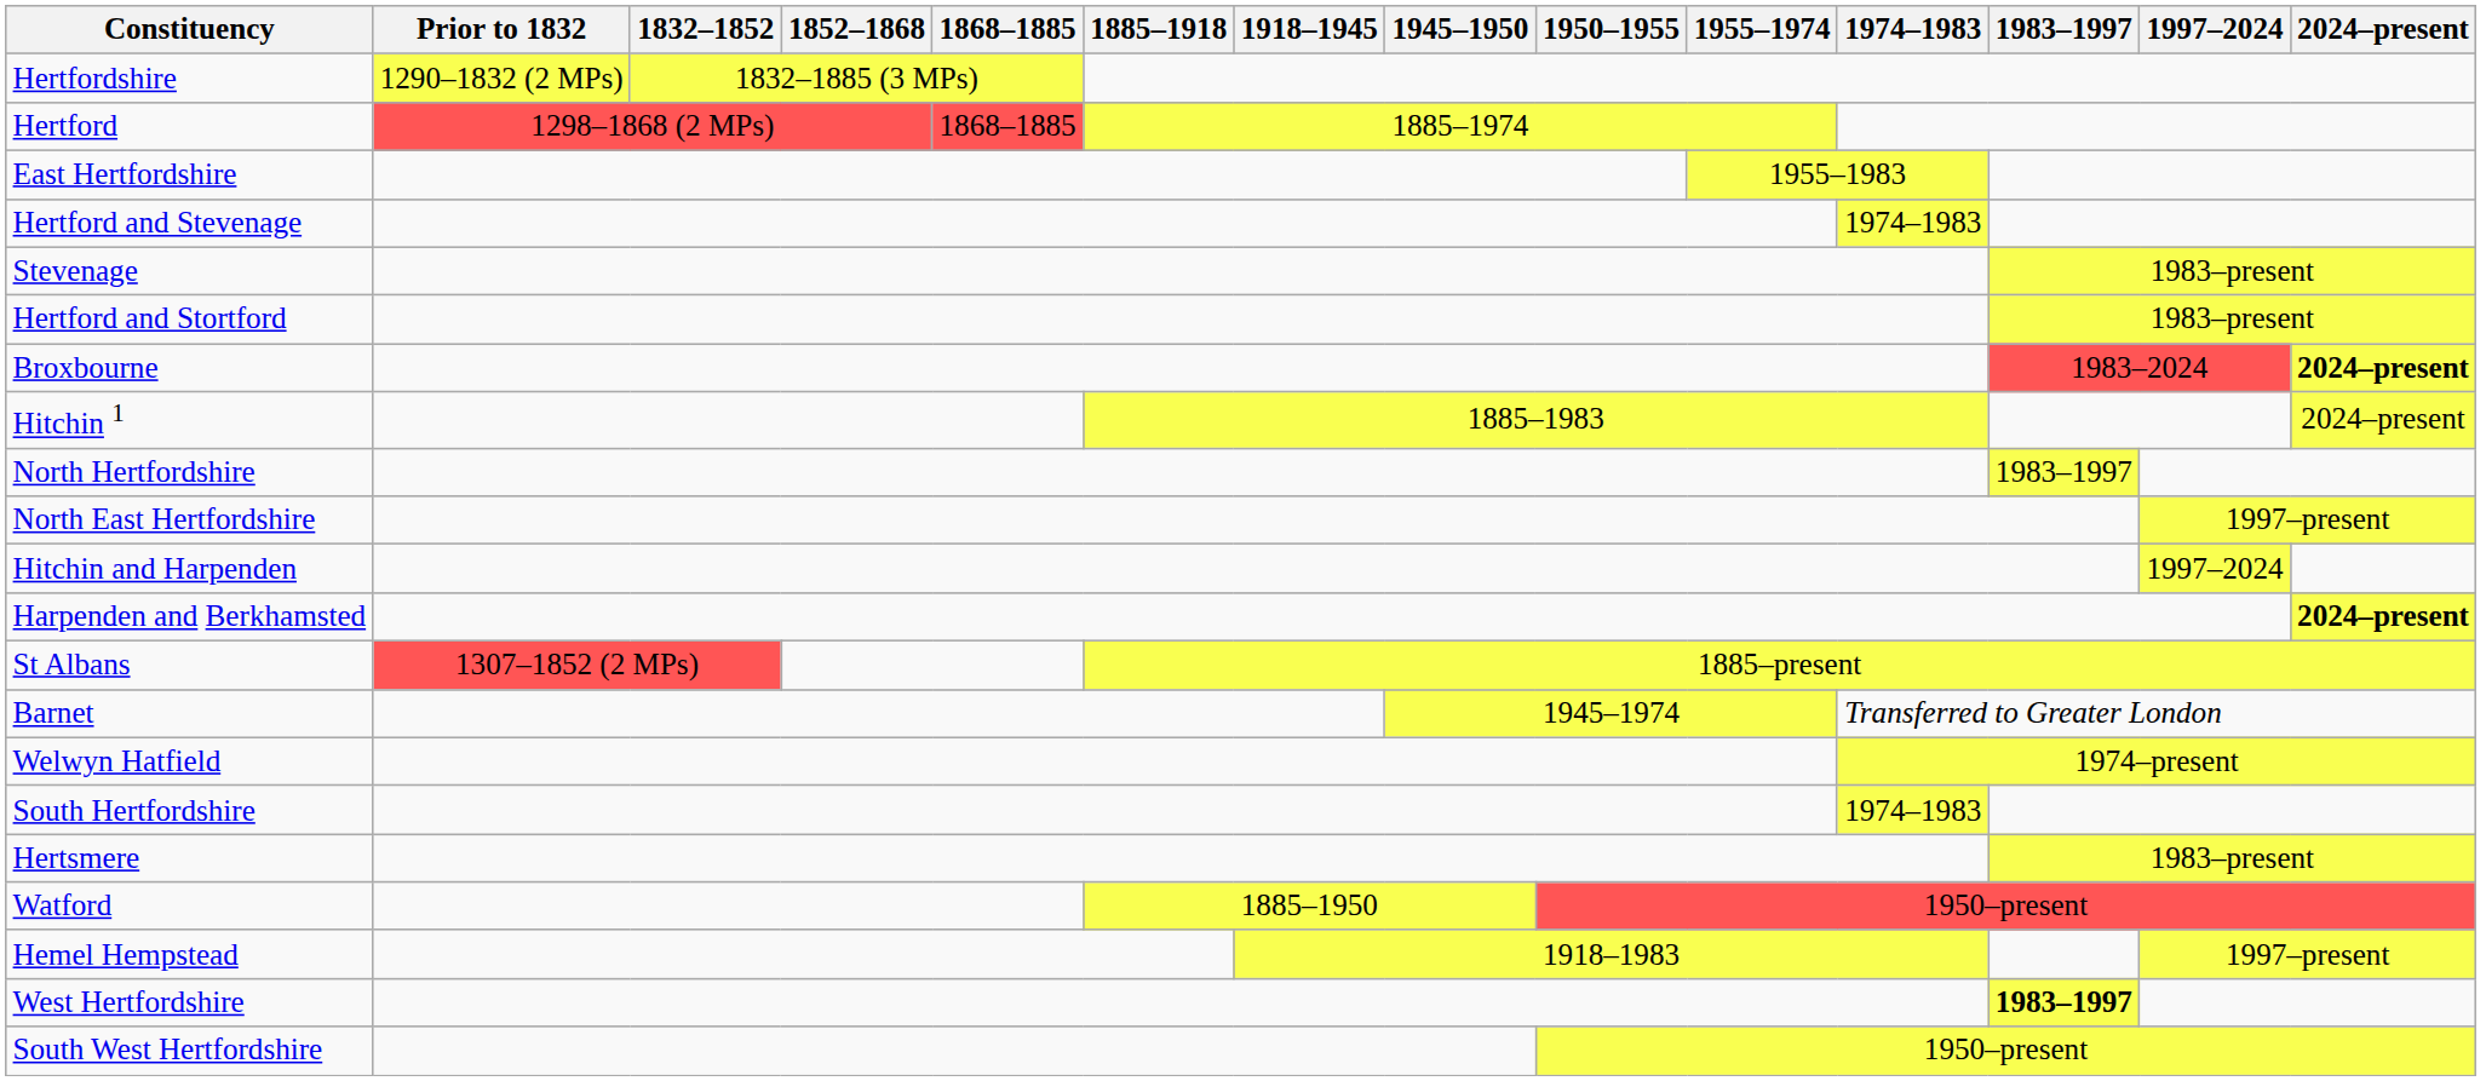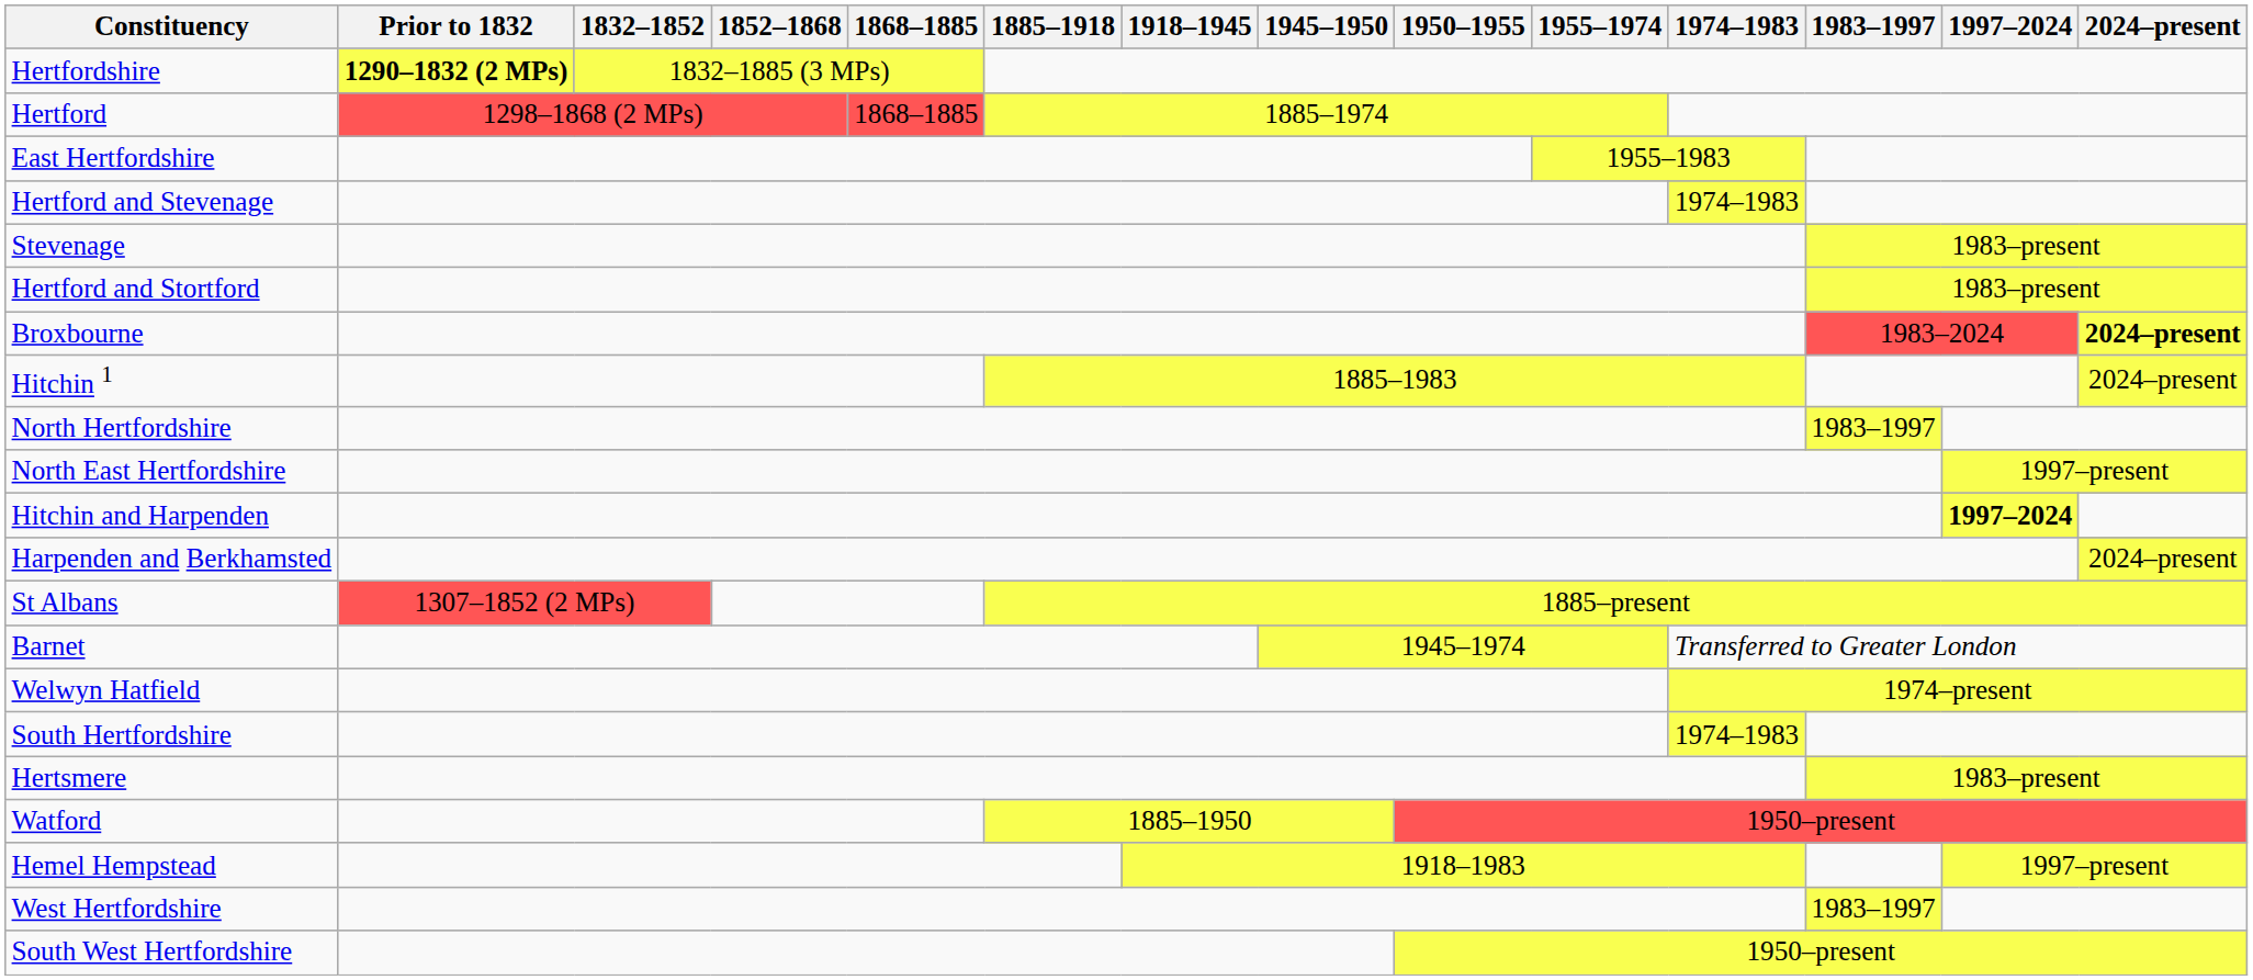Hertfordshire | Prior to 1832: normal -> bold
Hitchin and Harpenden | 1997–2024: normal -> bold
Harpenden and Berkhamsted | 2024–present: bold -> normal
West Hertfordshire | 1983–1997: bold -> normal
